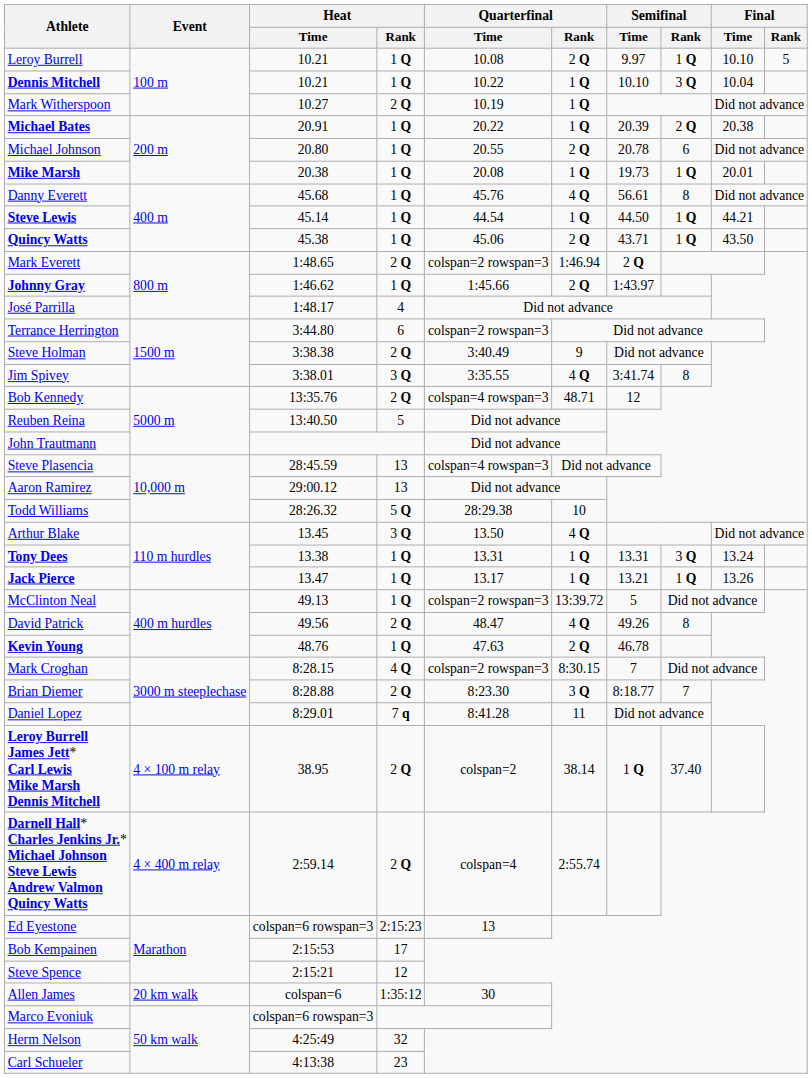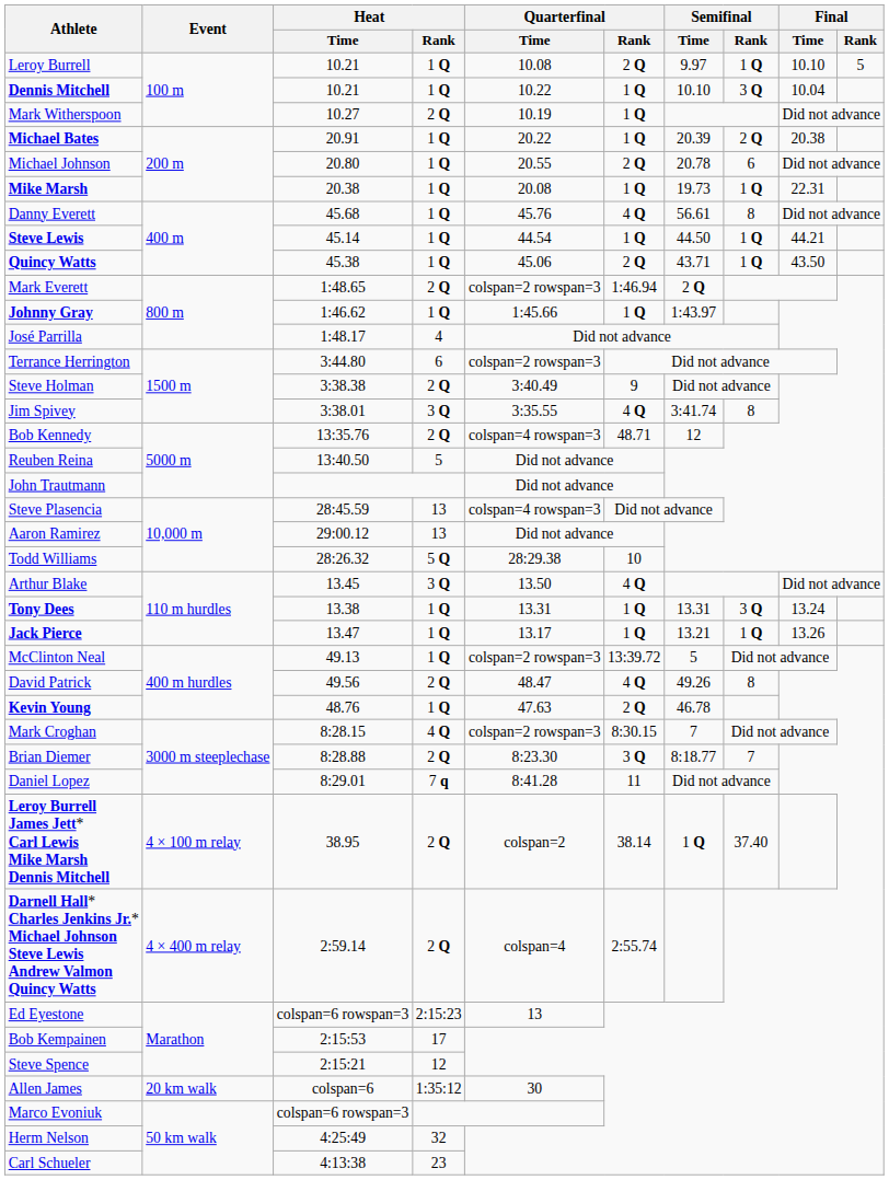Mike Marsh | Final / Time: 20.01 -> 22.31
Johnny Gray | Quarterfinal / Rank: 2 Q -> 1 Q
